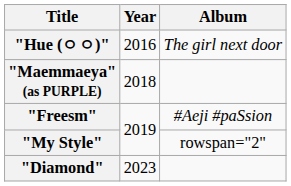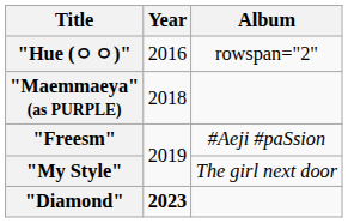"Hue (ㅇㅇ)" | Album: The girl next door -> rowspan="2"
"My Style" | Album: rowspan="2" -> The girl next door
"Diamond" | Year: normal -> bold
